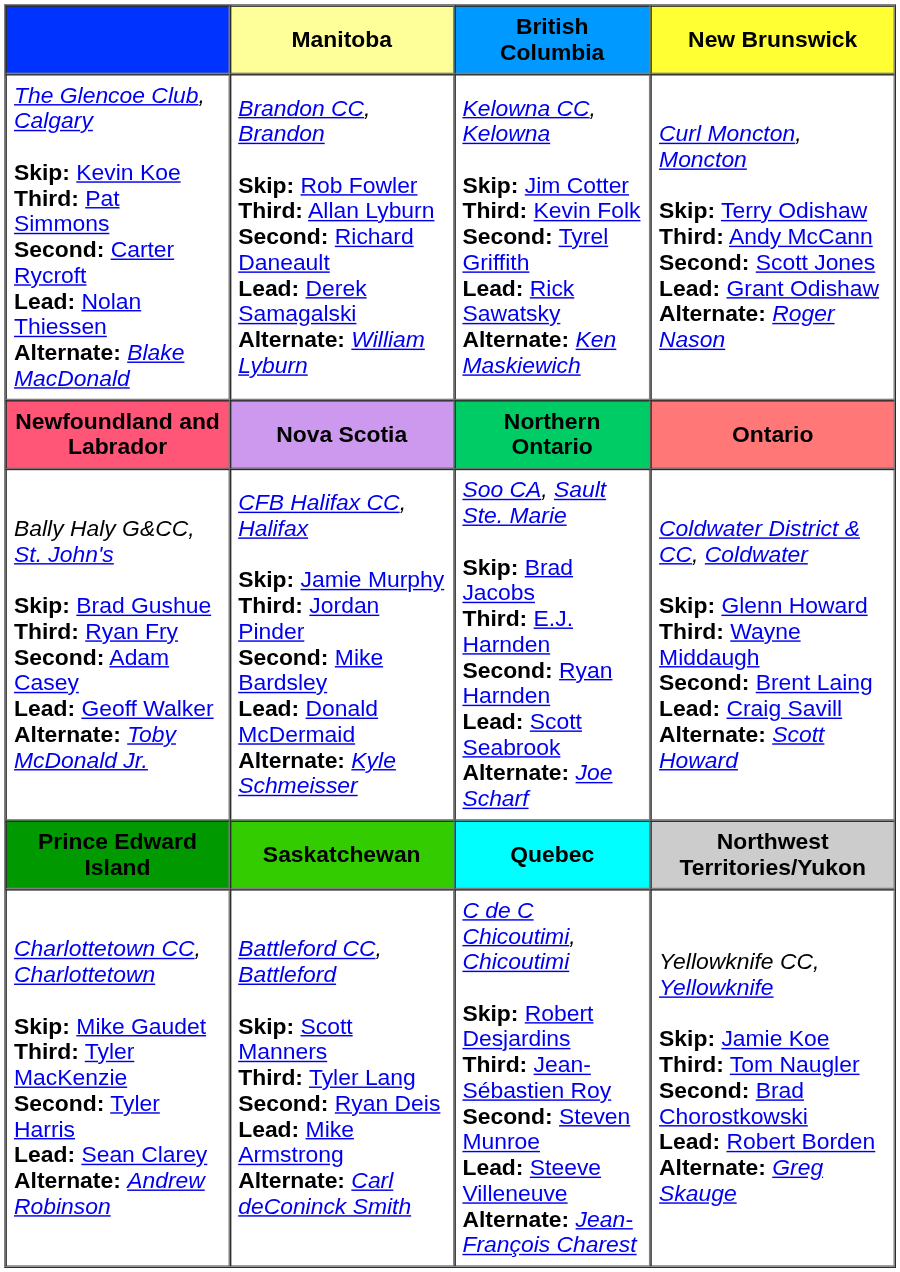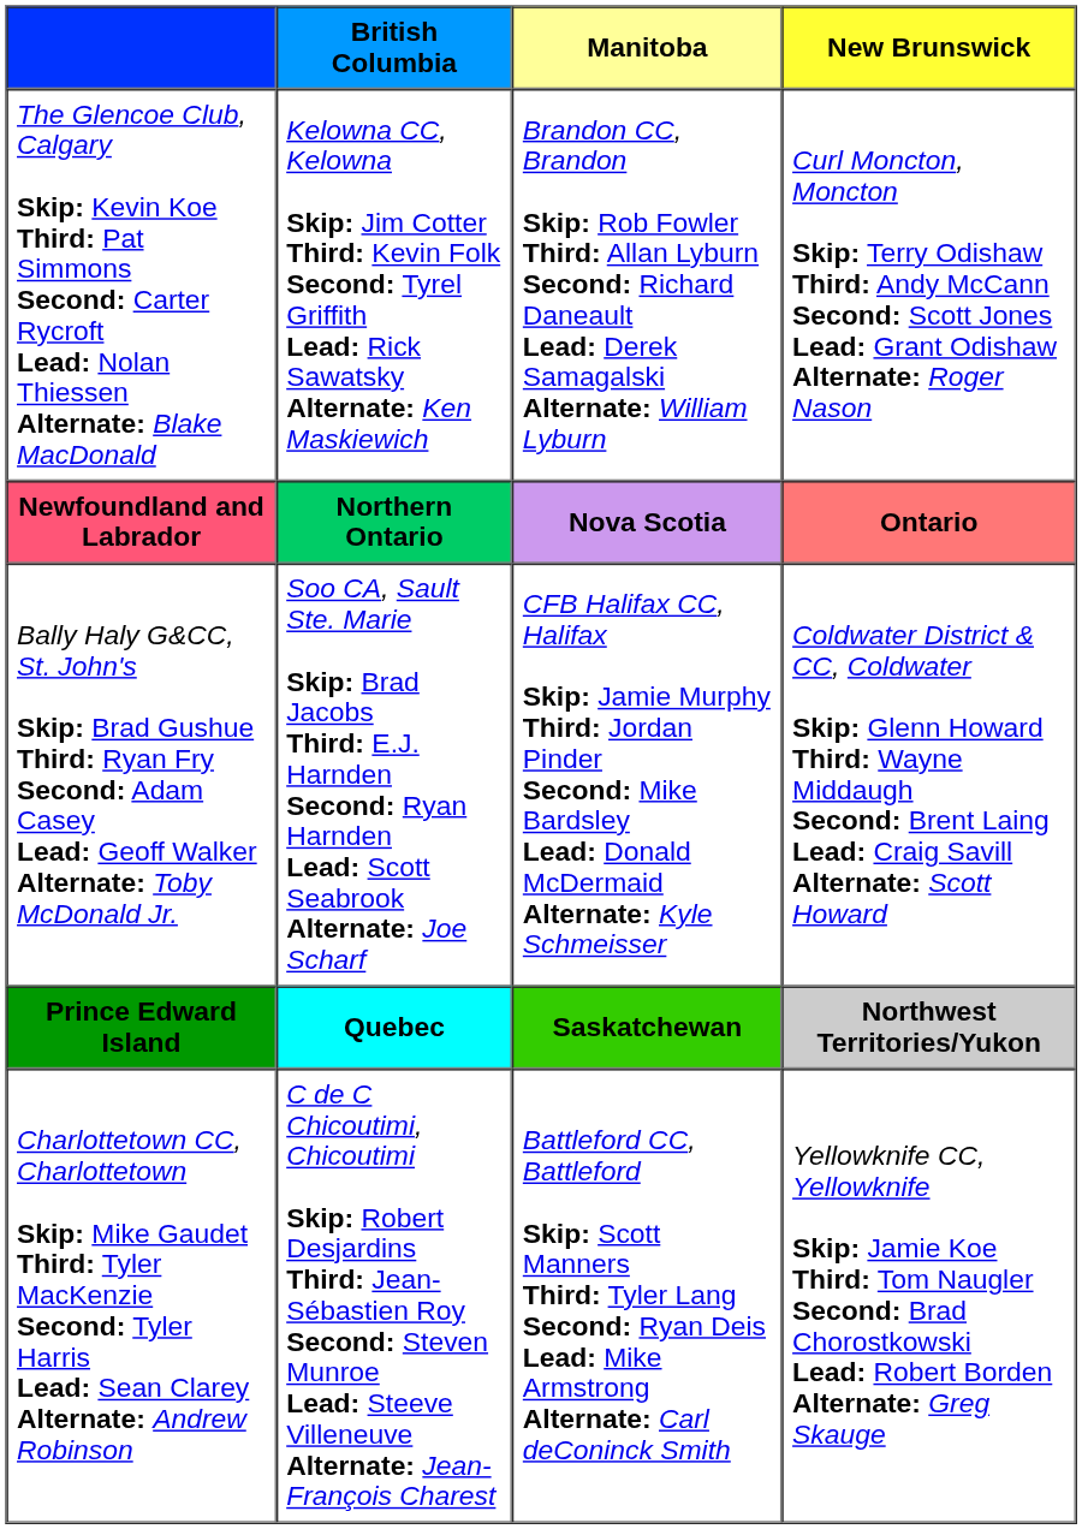columns swapped: British Columbia <-> Manitoba
